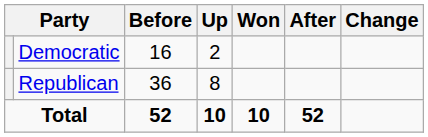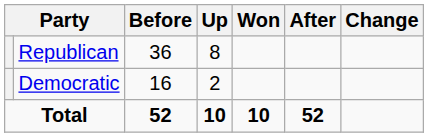rows swapped: Republican <-> Democratic
